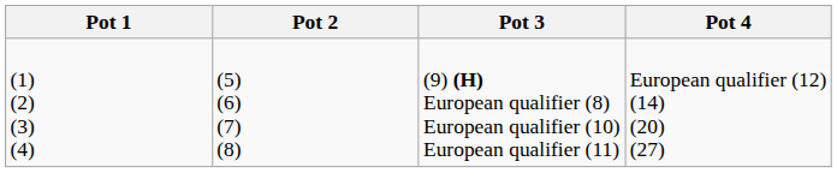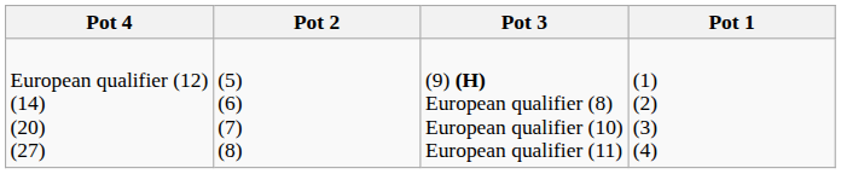columns swapped: Pot 1 <-> Pot 4
